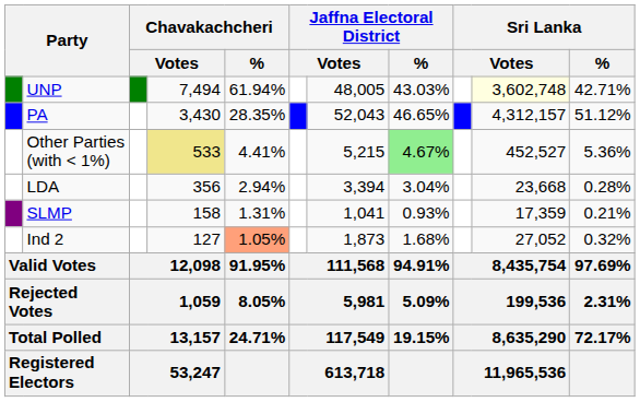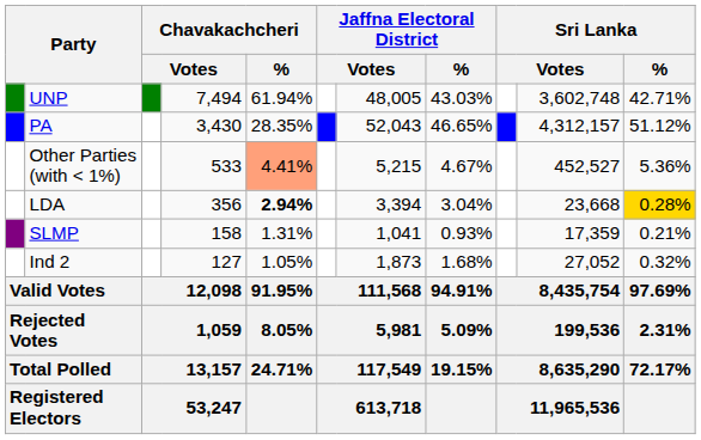UNP | column 10: lightyellow background -> no background
Other Parties (with < 1%) | column 4: khaki background -> no background
Other Parties (with < 1%) | Chavakachcheri / %: no background -> lightsalmon background
Other Parties (with < 1%) | Jaffna Electoral District / %: lightgreen background -> no background
LDA | Chavakachcheri / %: normal -> bold
LDA | Sri Lanka / %: no background -> gold background
Ind 2 | Chavakachcheri / %: lightsalmon background -> no background
